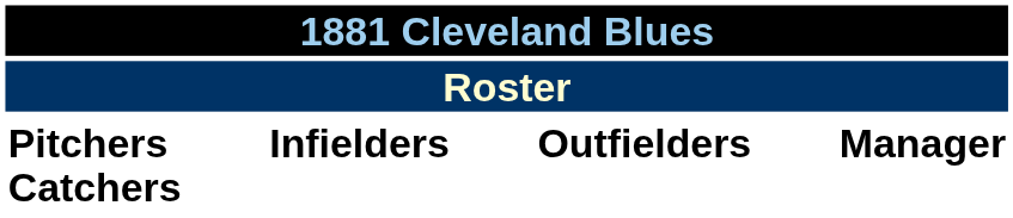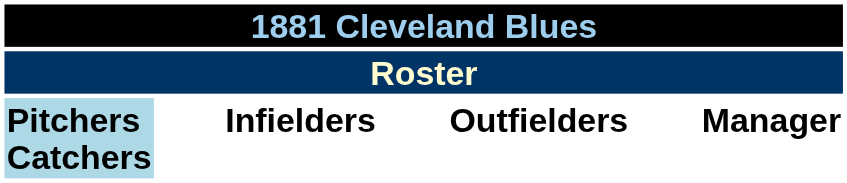Pitchers Catchers | column 1: no background -> lightblue background
